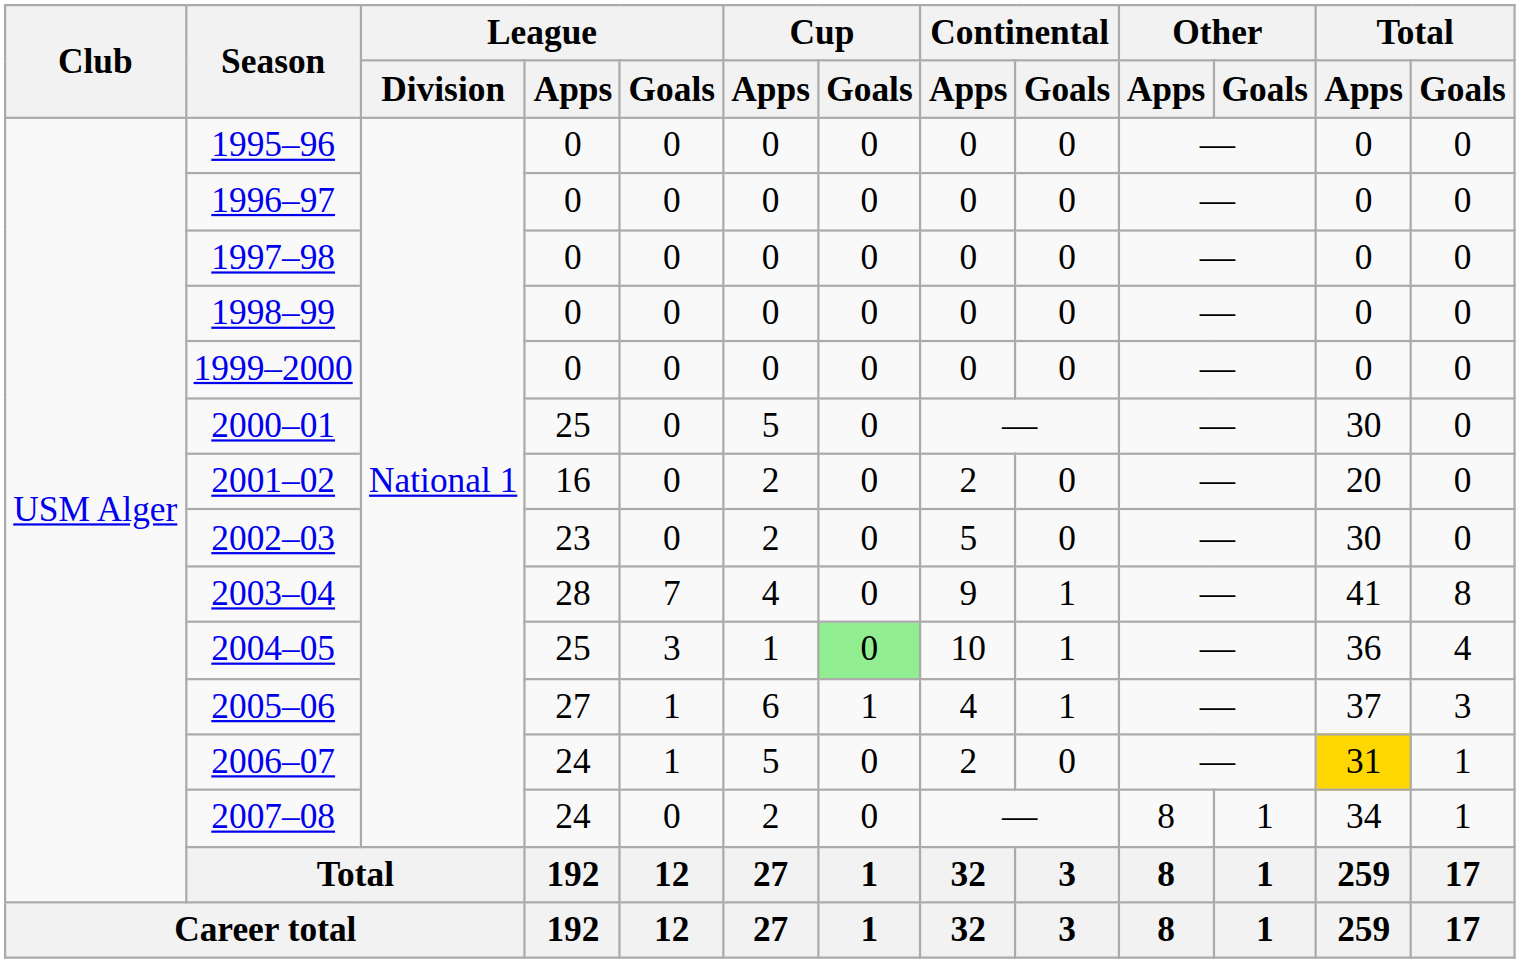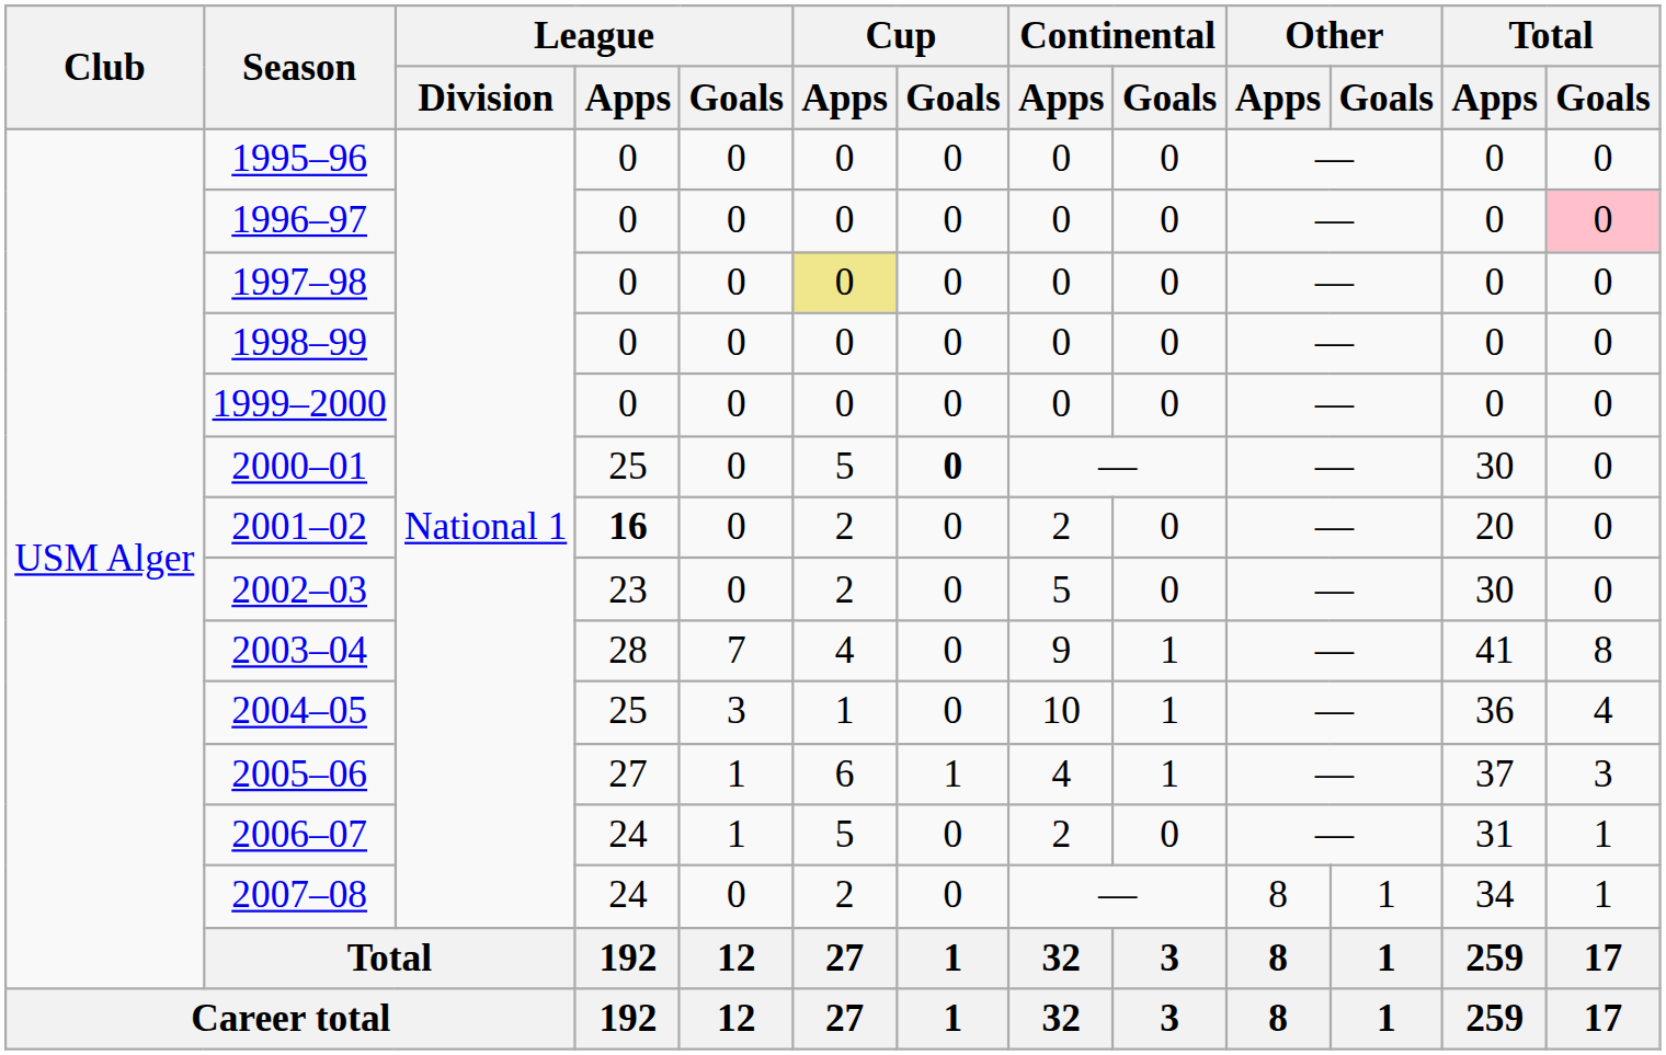1996–97 | Total / Goals: no background -> pink background
1997–98 | Cup / Apps: no background -> khaki background
2000–01 | Cup / Goals: normal -> bold
2001–02 | League / Apps: normal -> bold
2004–05 | Cup / Goals: lightgreen background -> no background
2006–07 | Total / Apps: gold background -> no background
